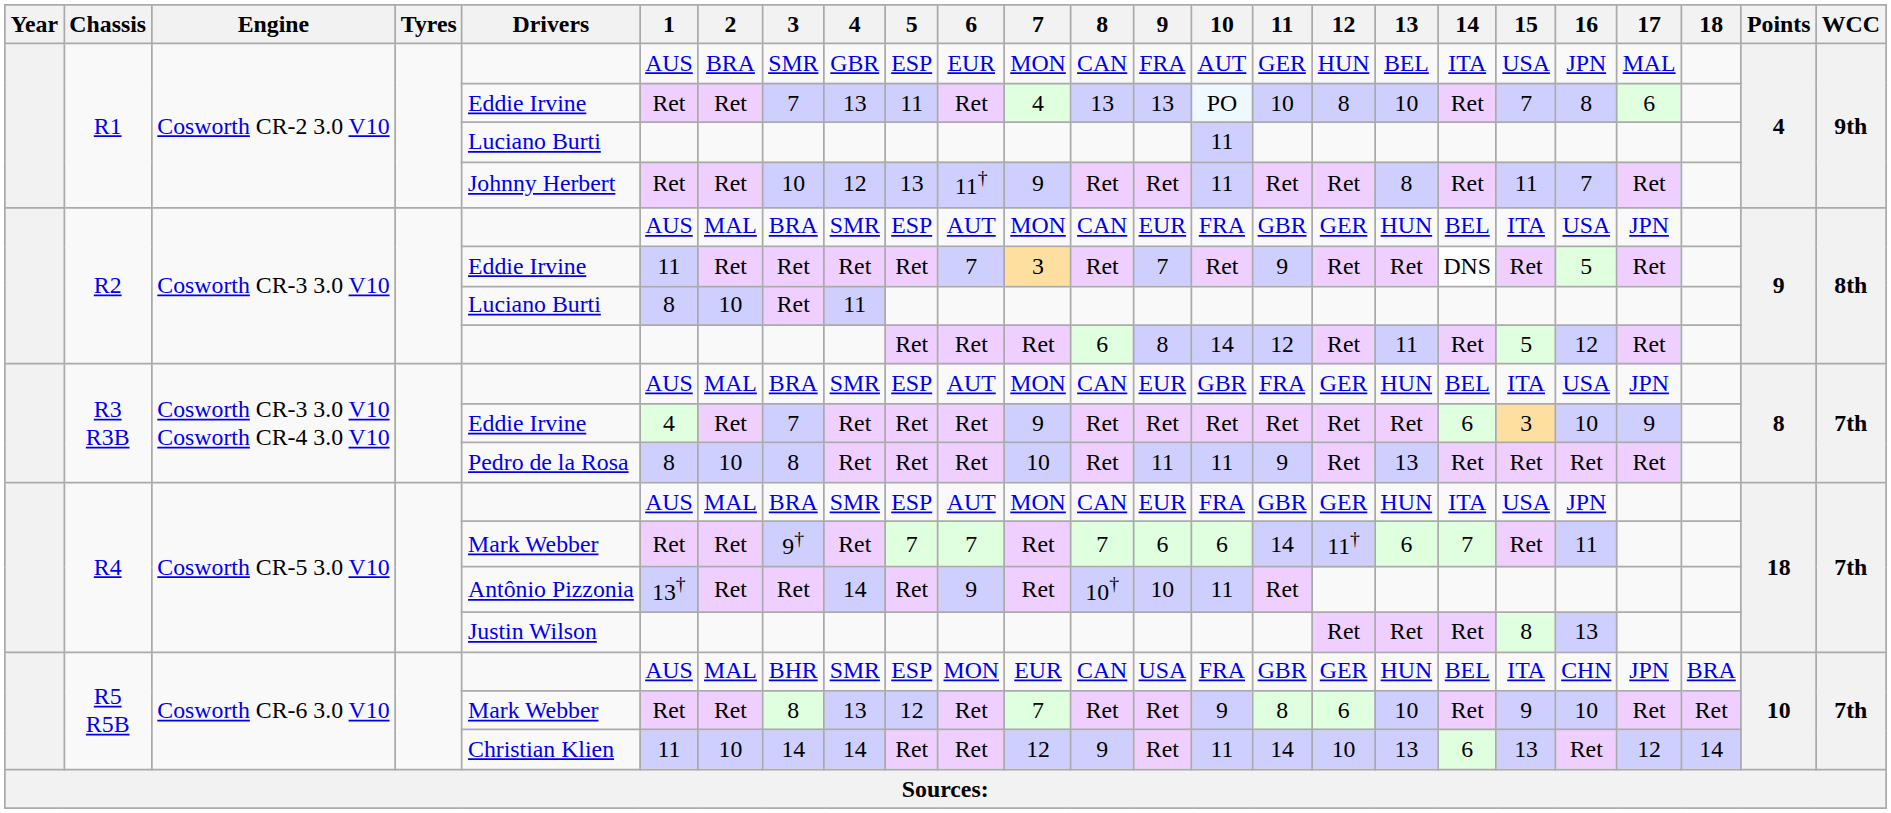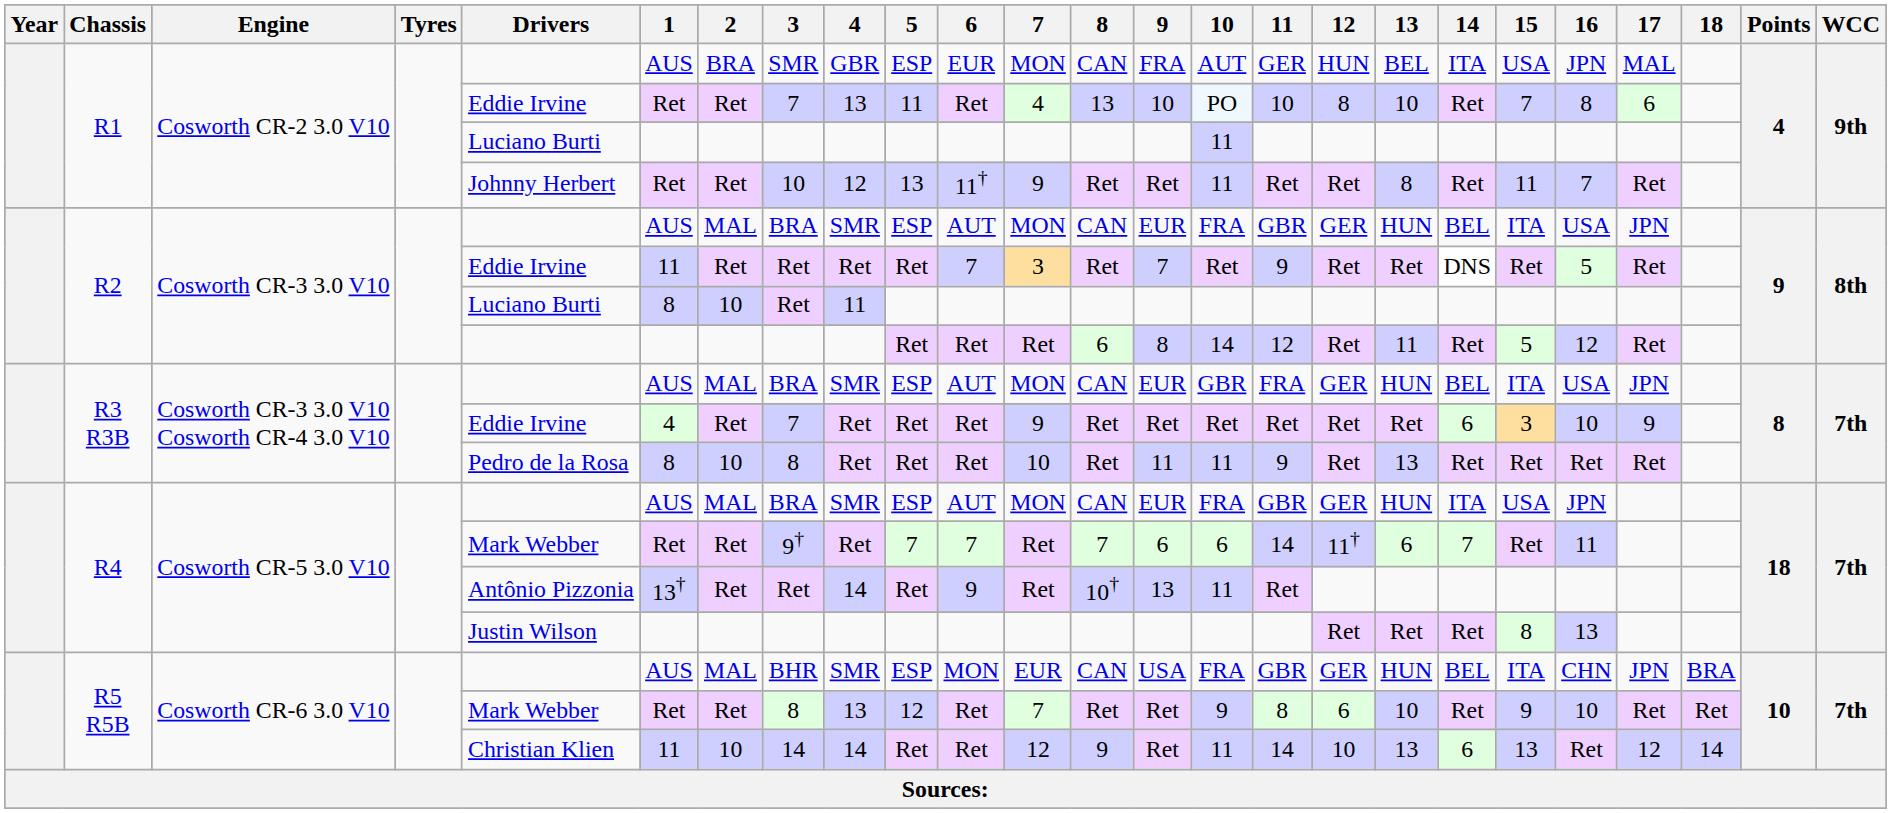row 3 | 9: 13 -> 10
row 15 | 9: 10 -> 13
